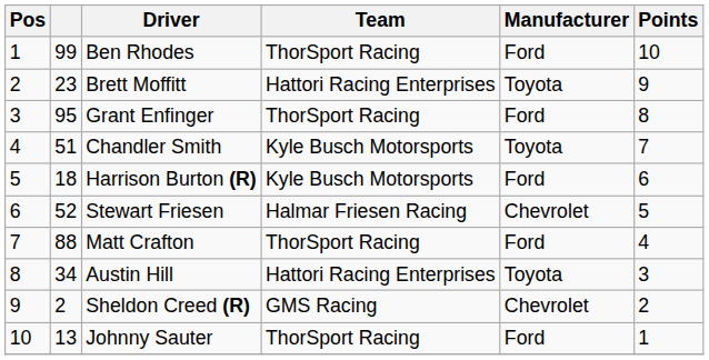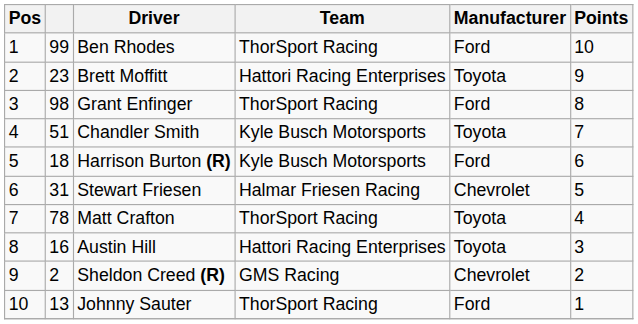Grant Enfinger | column 2: 95 -> 98
Stewart Friesen | column 2: 52 -> 31
Matt Crafton | column 2: 88 -> 78
Matt Crafton | Manufacturer: Ford -> Toyota
Austin Hill | column 2: 34 -> 16
